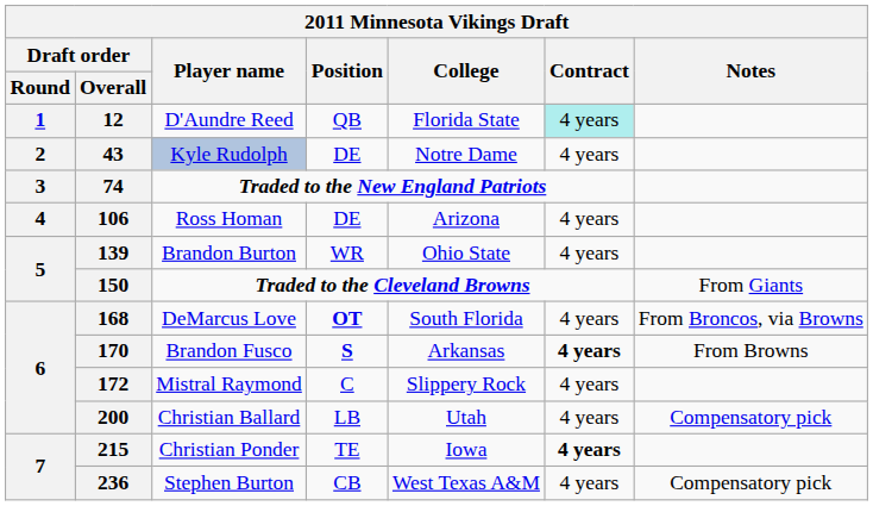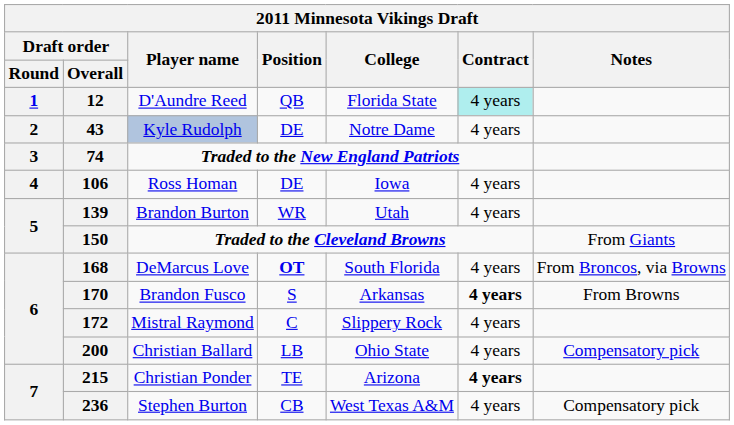106 | College: Arizona -> Iowa
139 | College: Ohio State -> Utah
170 | Position: bold -> normal
200 | College: Utah -> Ohio State
215 | College: Iowa -> Arizona
